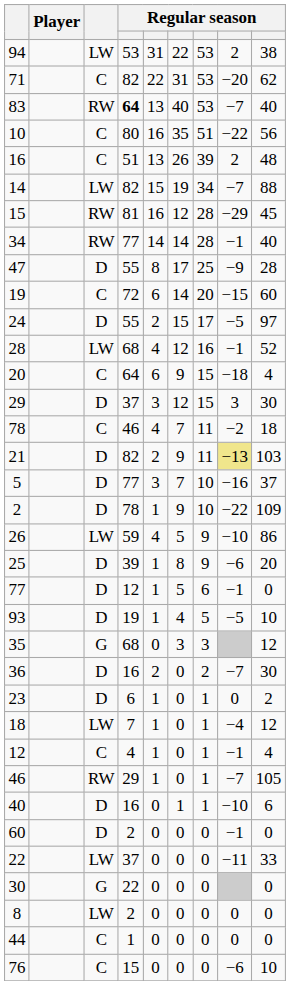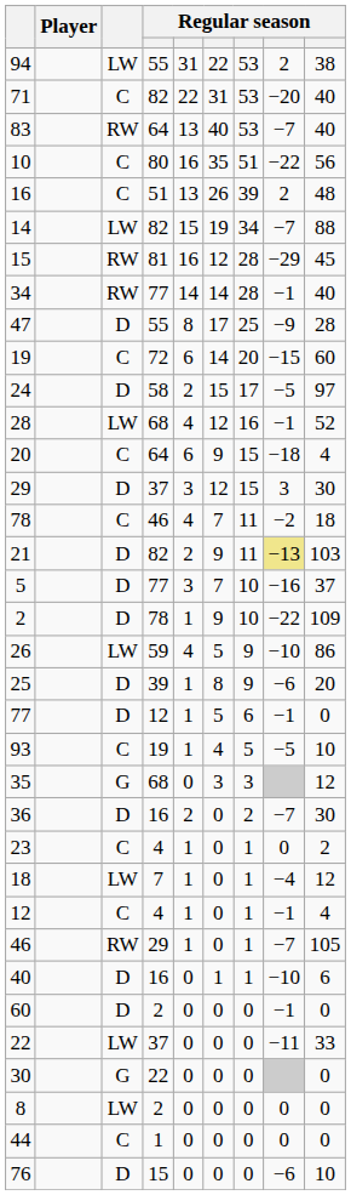94 | column 4: 53 -> 55
71 | column 9: 62 -> 40
83 | column 4: bold -> normal
24 | column 4: 55 -> 58
93 | column 3: D -> C
23 | column 3: D -> C
23 | column 4: 6 -> 4
76 | column 3: C -> D
